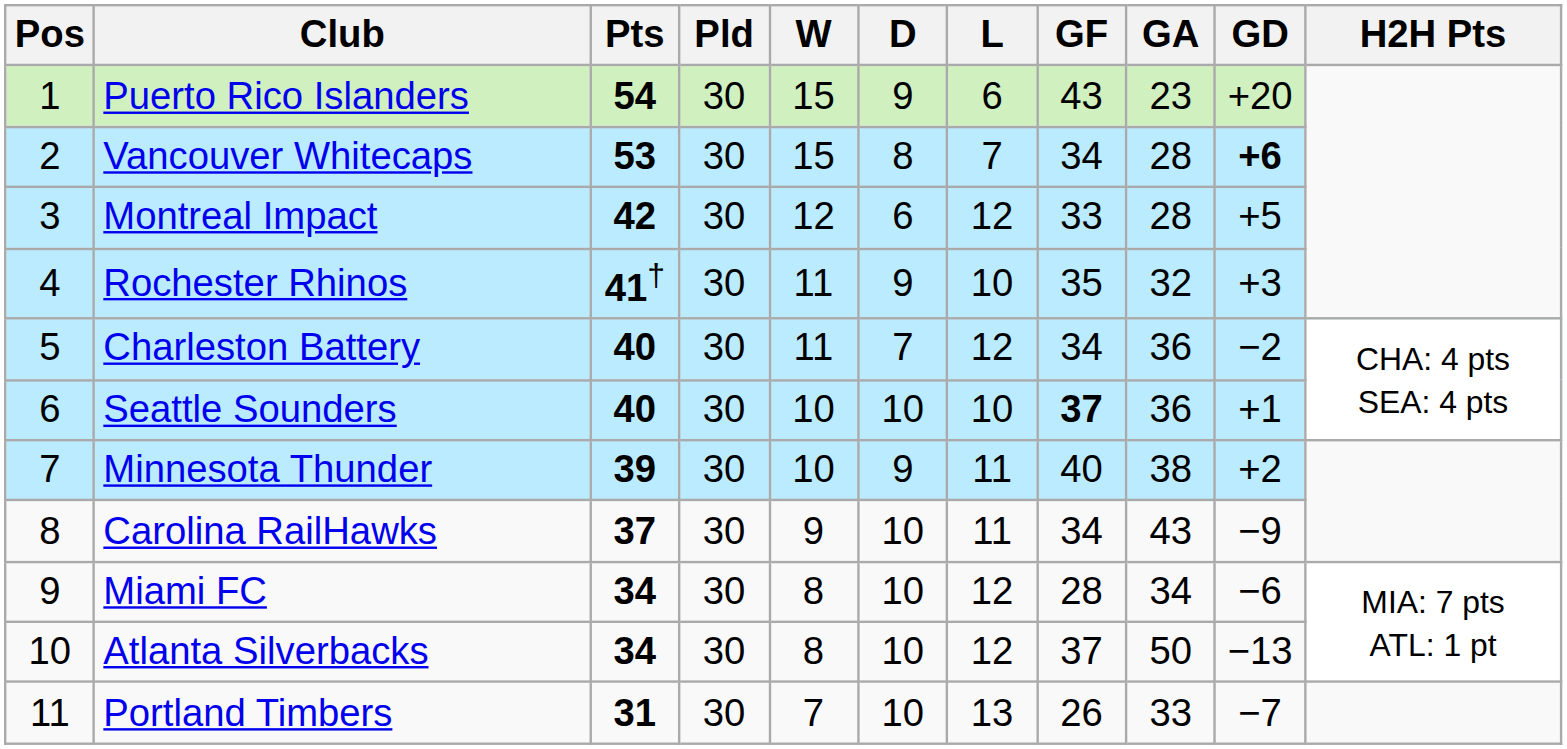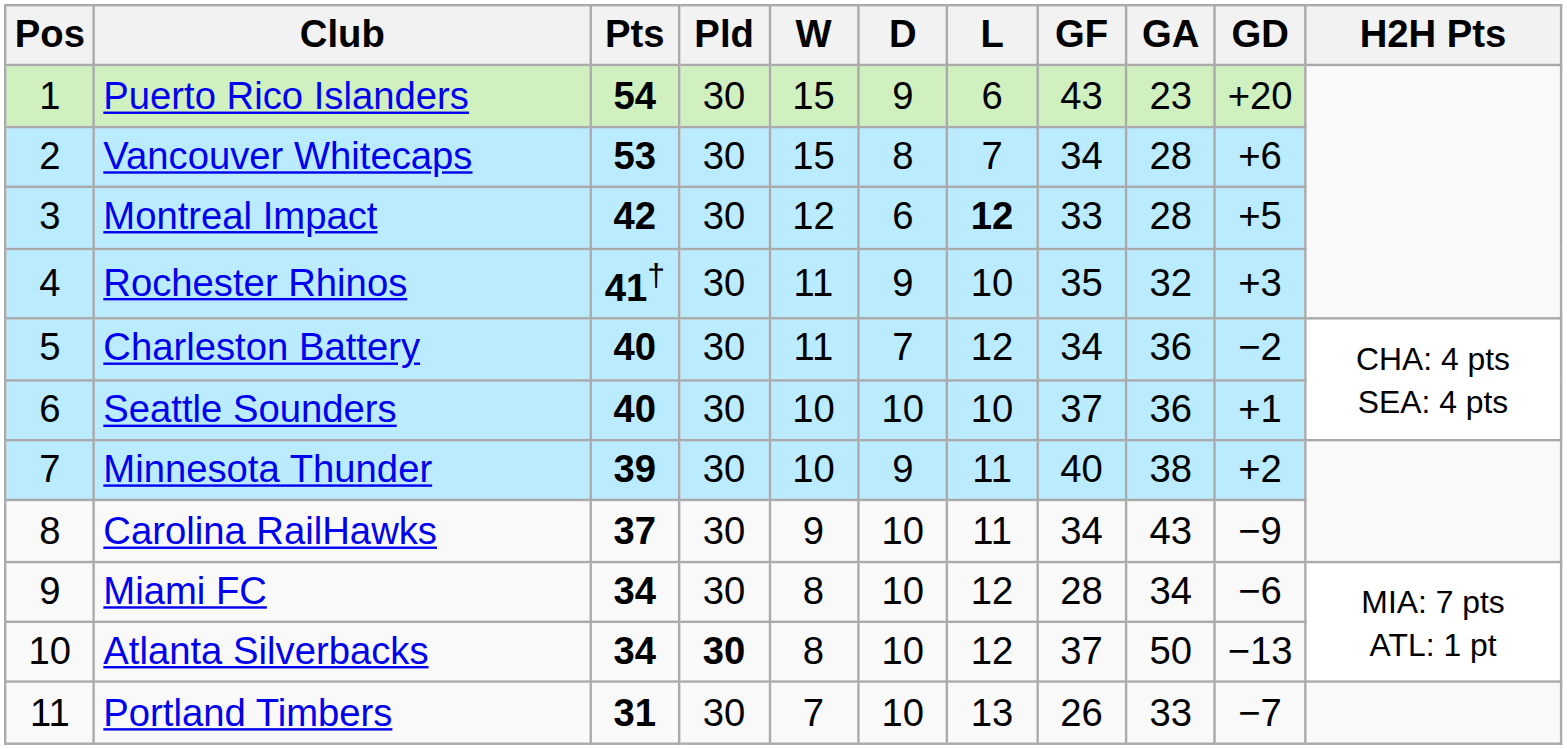Vancouver Whitecaps | GD: bold -> normal
Montreal Impact | L: normal -> bold
Seattle Sounders | GF: bold -> normal
Atlanta Silverbacks | Pld: normal -> bold
